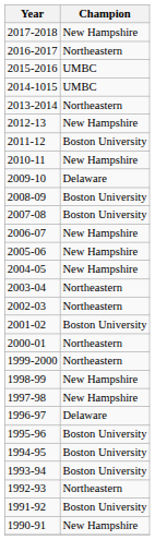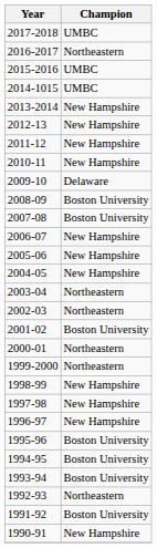2017-2018 | Champion: New Hampshire -> UMBC
2013-2014 | Champion: Northeastern -> New Hampshire
2011-12 | Champion: Boston University -> New Hampshire
1996-97 | Champion: Delaware -> New Hampshire
